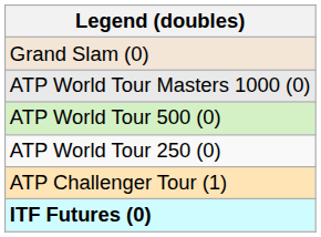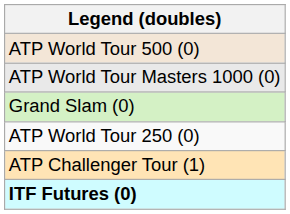row 2 | column 1: Grand Slam (0) -> ATP World Tour 500 (0)
row 4 | column 1: ATP World Tour 500 (0) -> Grand Slam (0)
